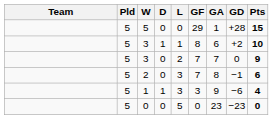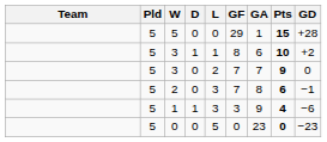columns swapped: GD <-> Pts
